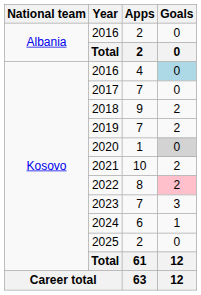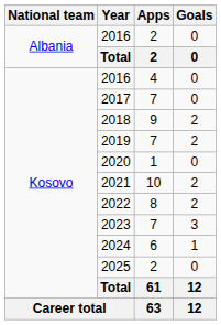2016 / 4 | Goals: lightblue background -> no background
2020 | Goals: lightgrey background -> no background
2022 | Goals: pink background -> no background
